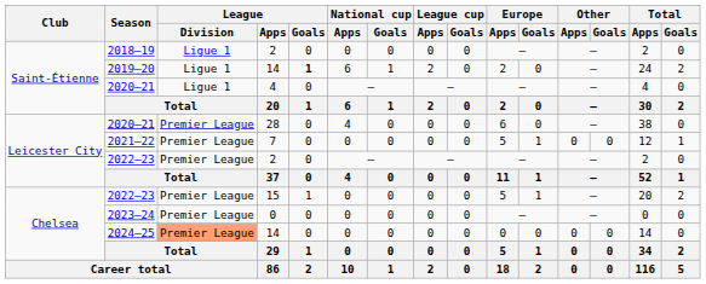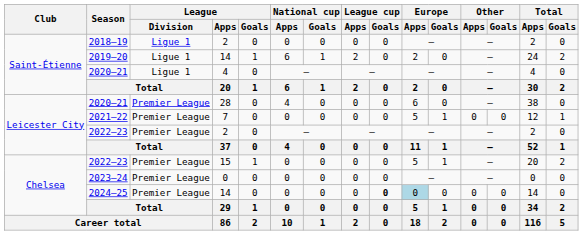2019–20 | League / Goals: bold -> normal
2024–25 | League / Division: lightsalmon background -> no background
2024–25 | League cup / Goals: normal -> bold
2024–25 | Europe / Apps: no background -> lightblue background
